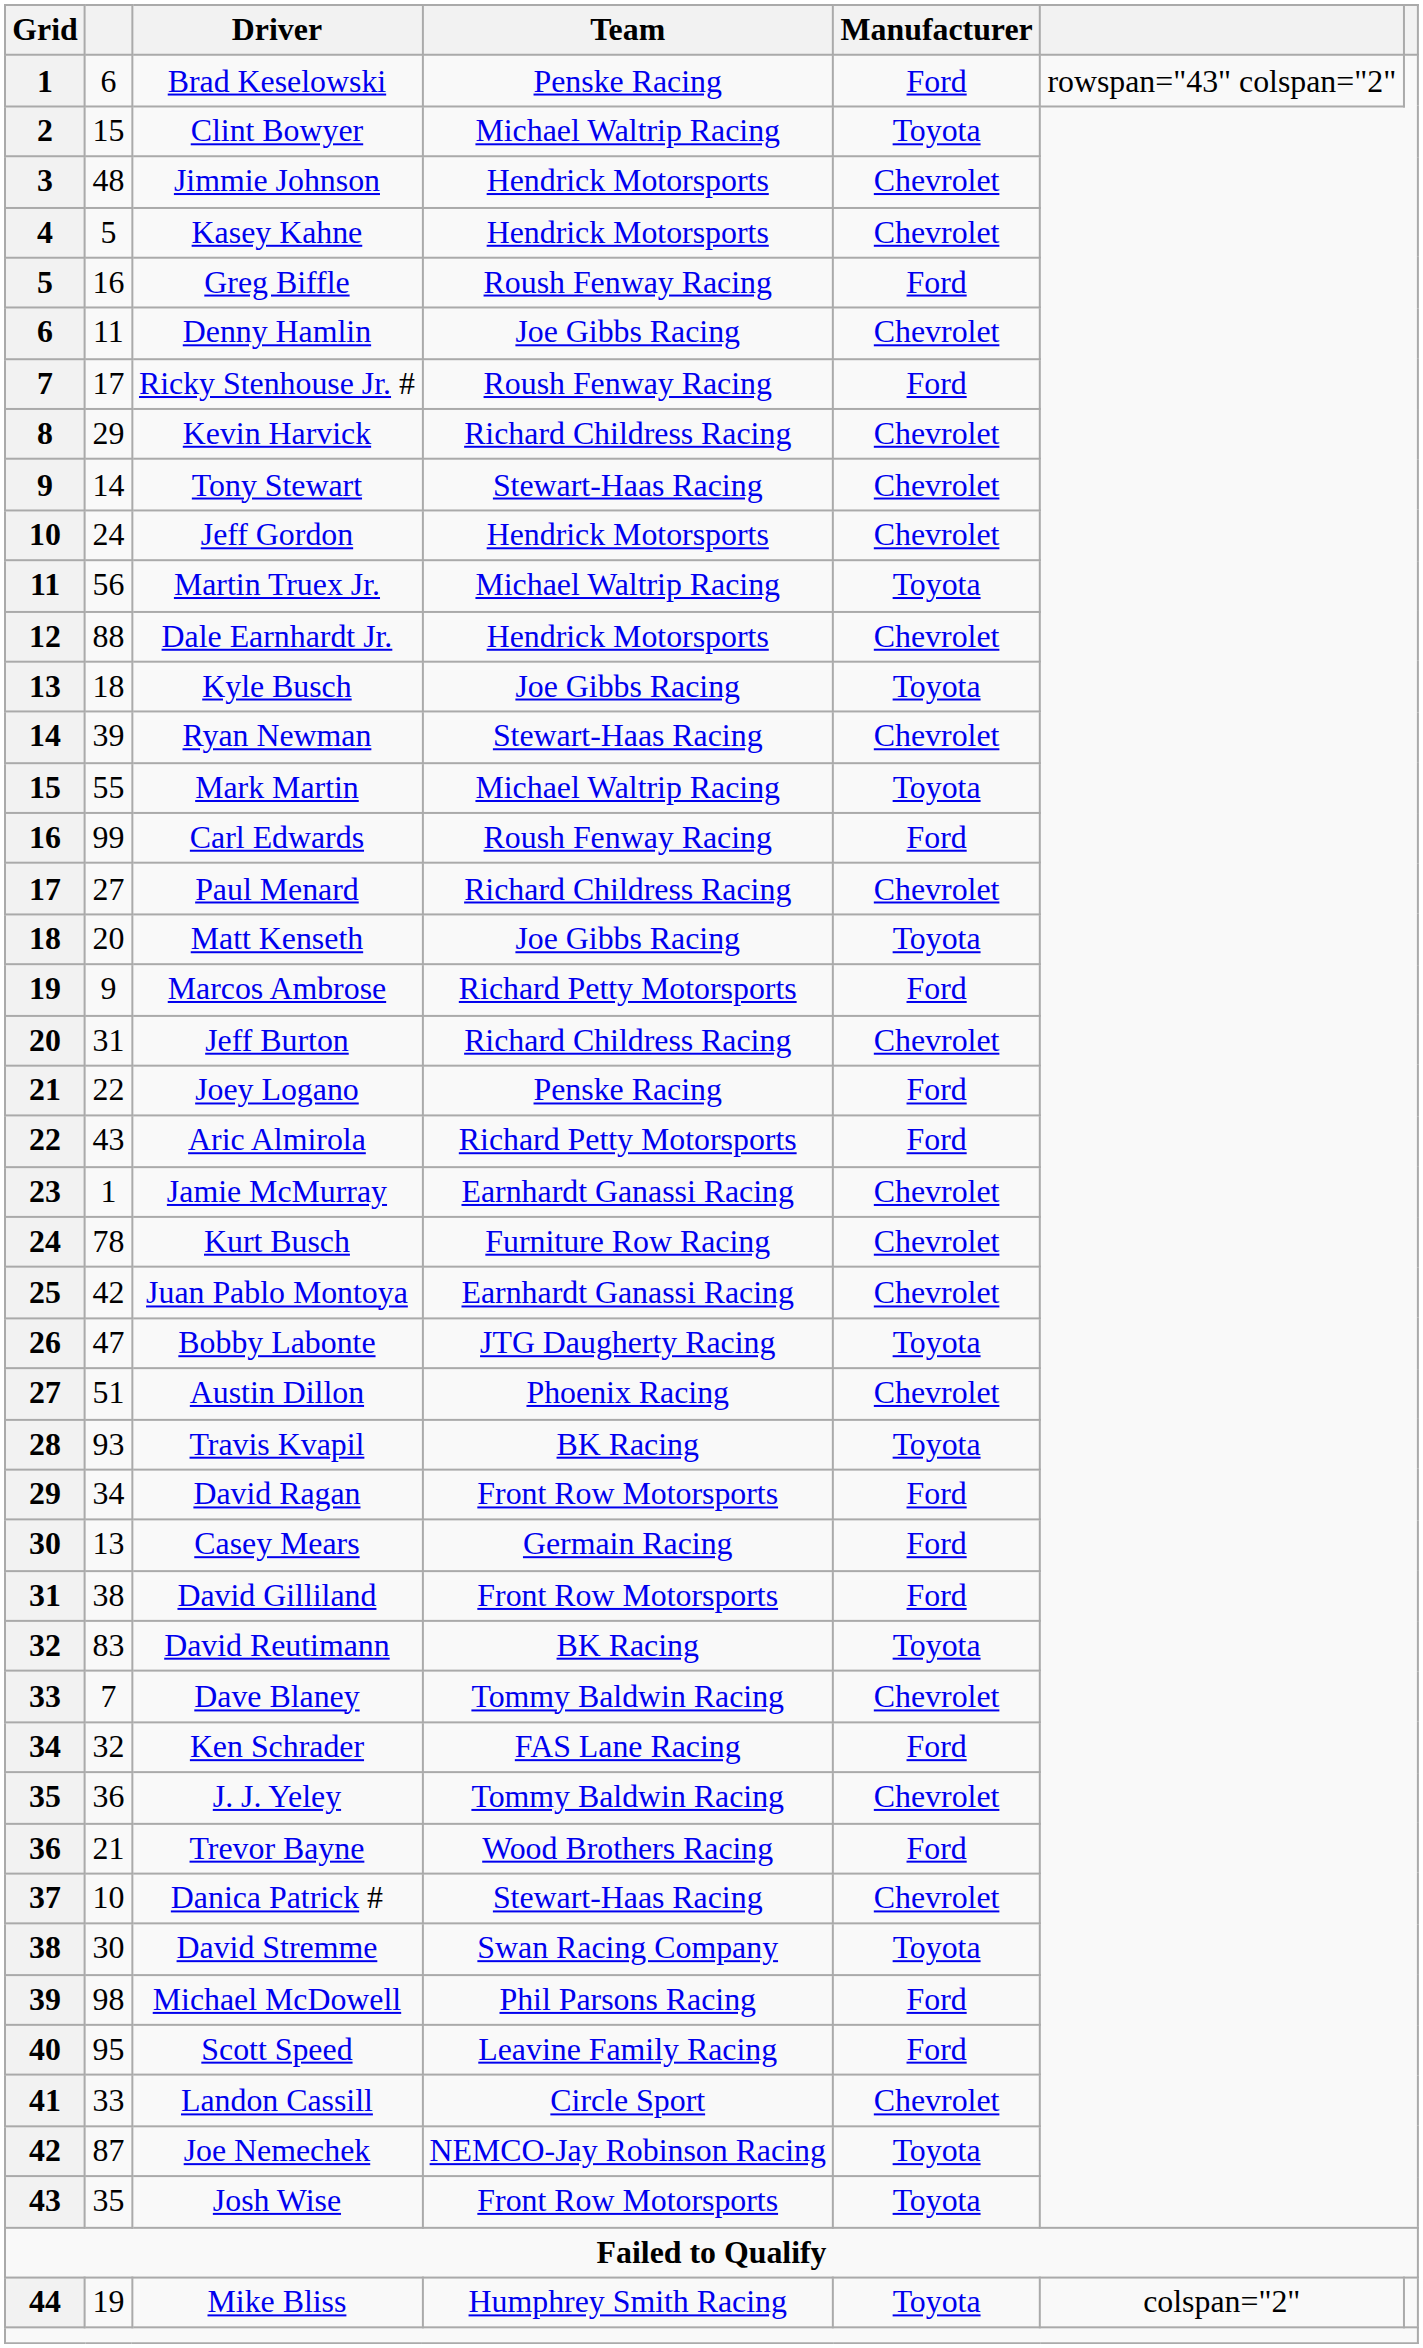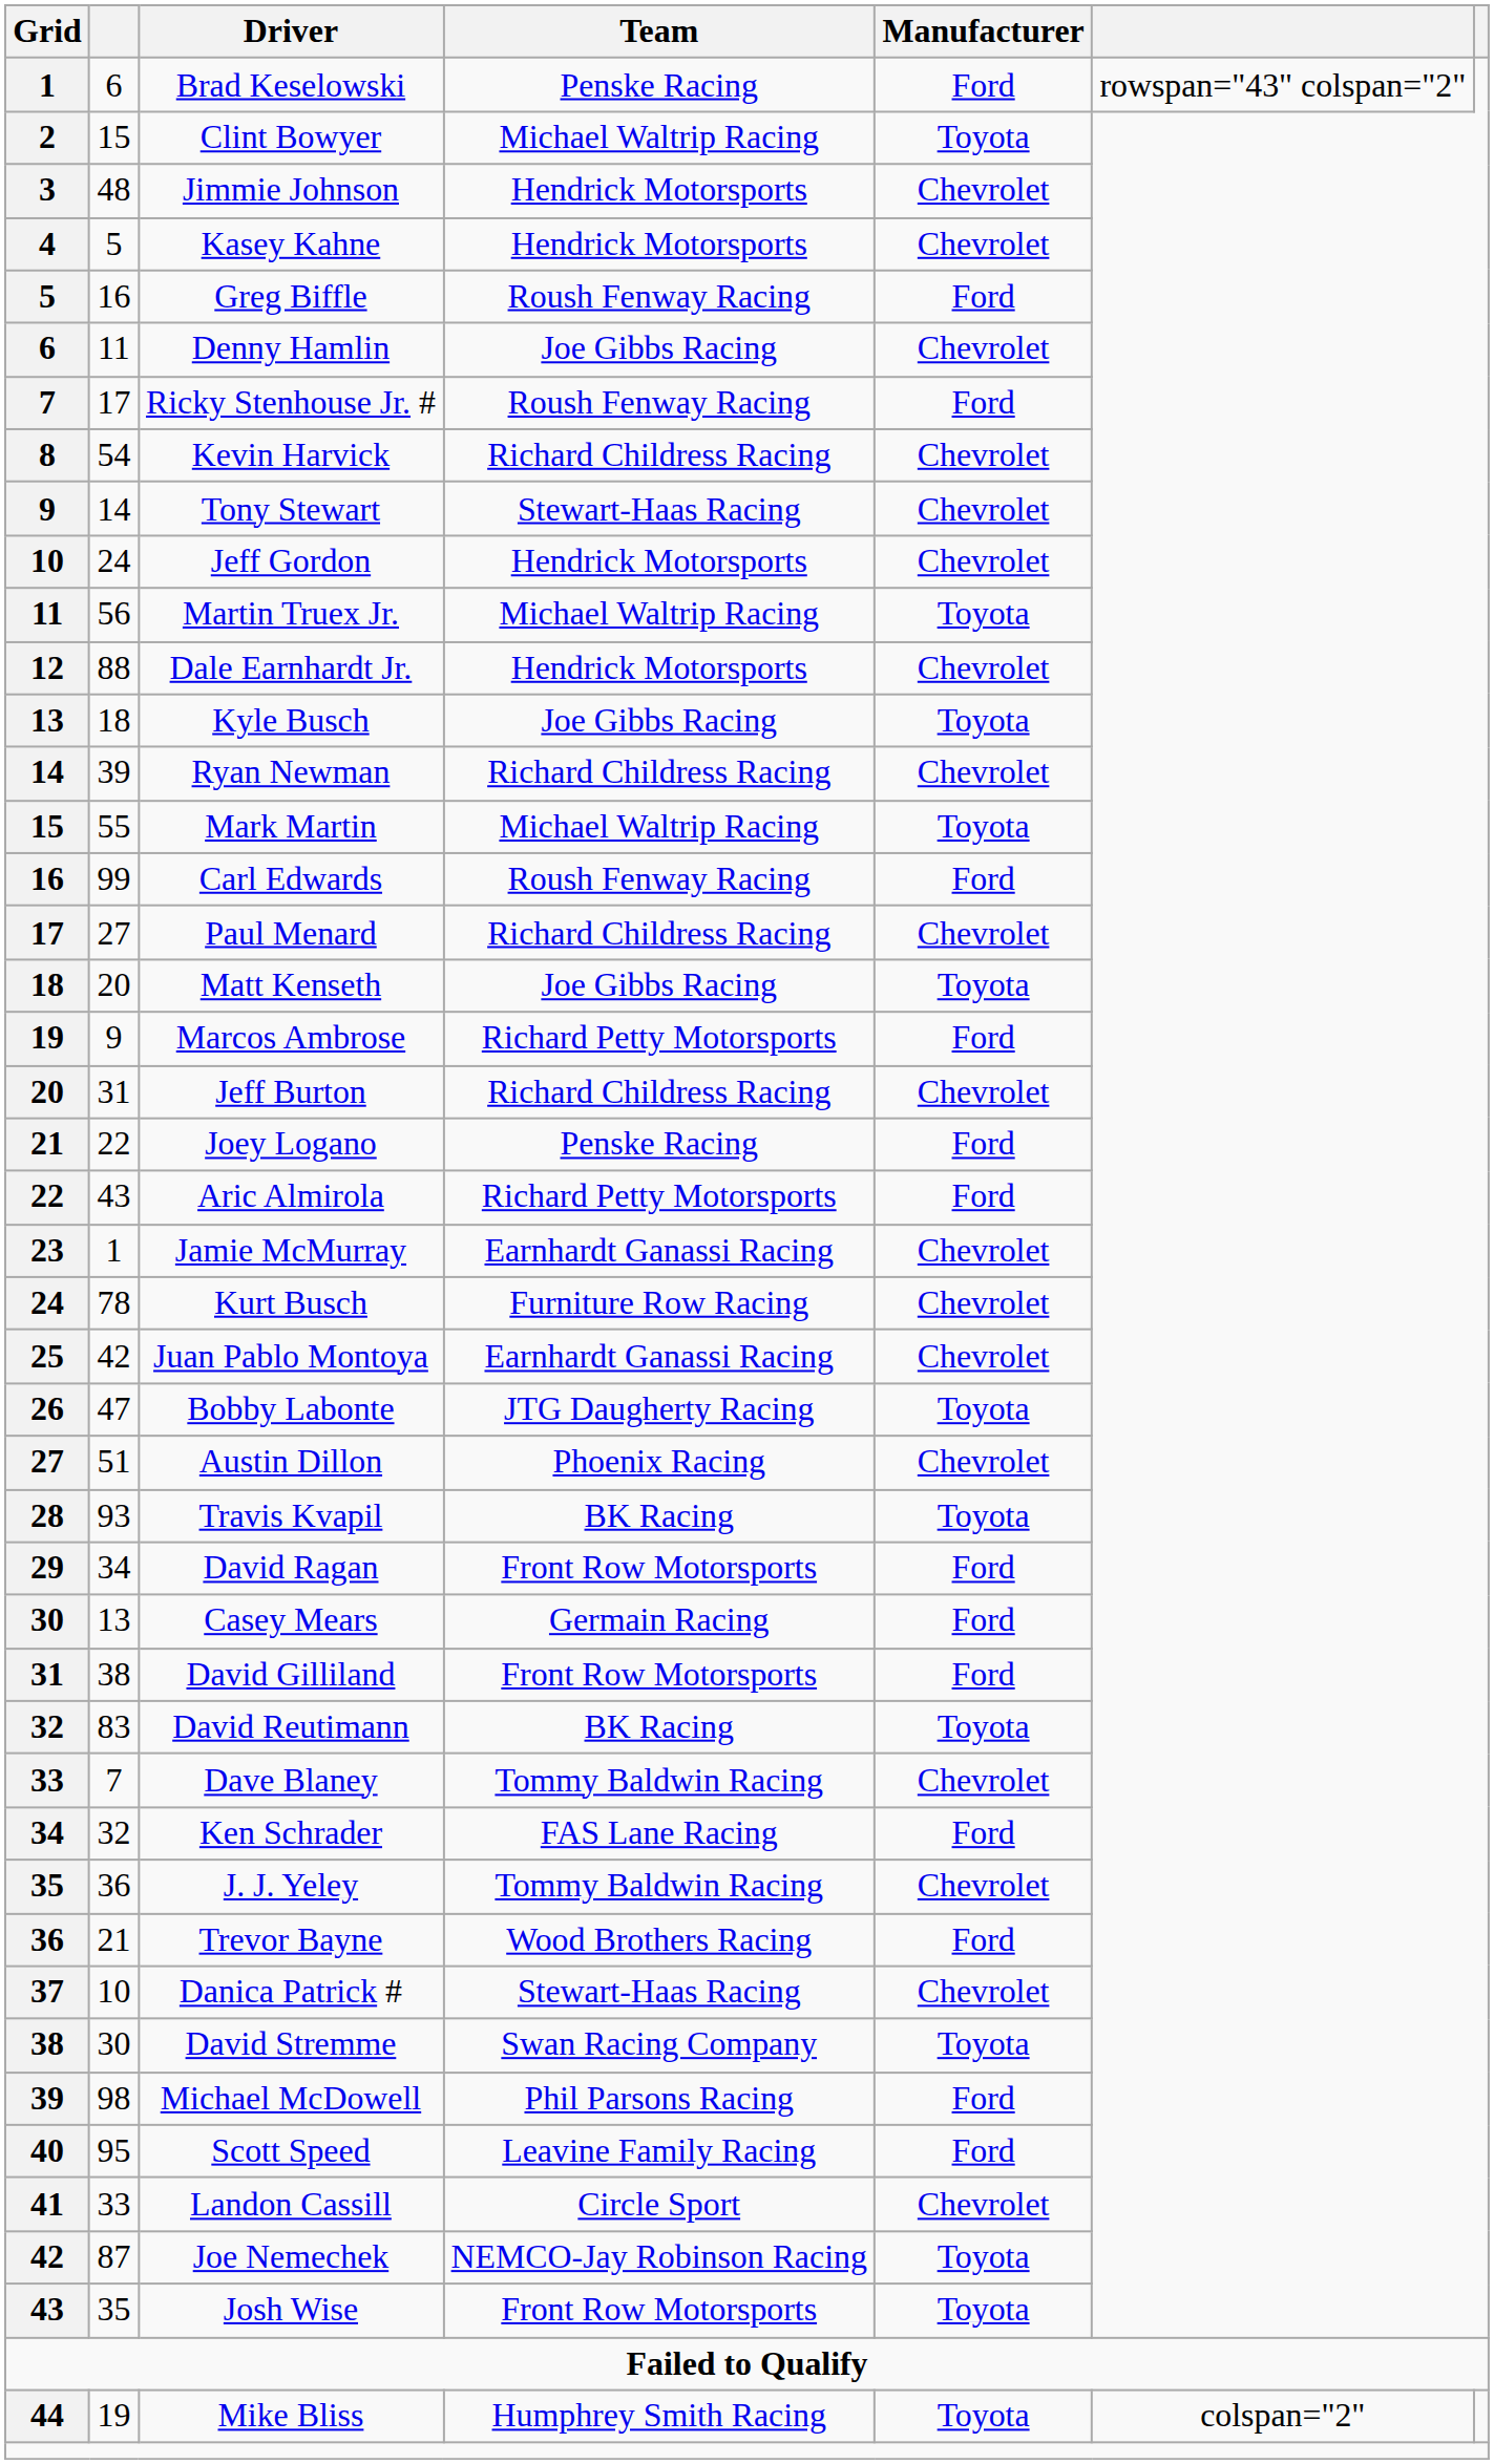Kevin Harvick | column 2: 29 -> 54
Ryan Newman | Team: Stewart-Haas Racing -> Richard Childress Racing
